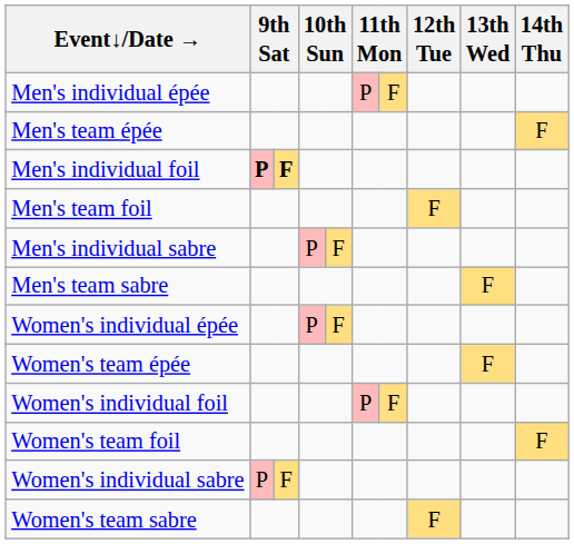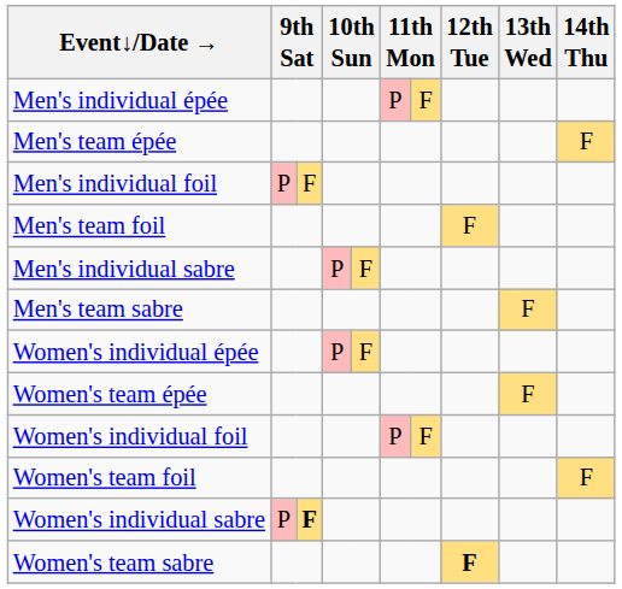Men's individual foil | column 2: bold -> normal
Men's individual foil | column 3: bold -> normal
Women's individual sabre | column 3: normal -> bold
Women's team sabre | 12th Tue: normal -> bold
